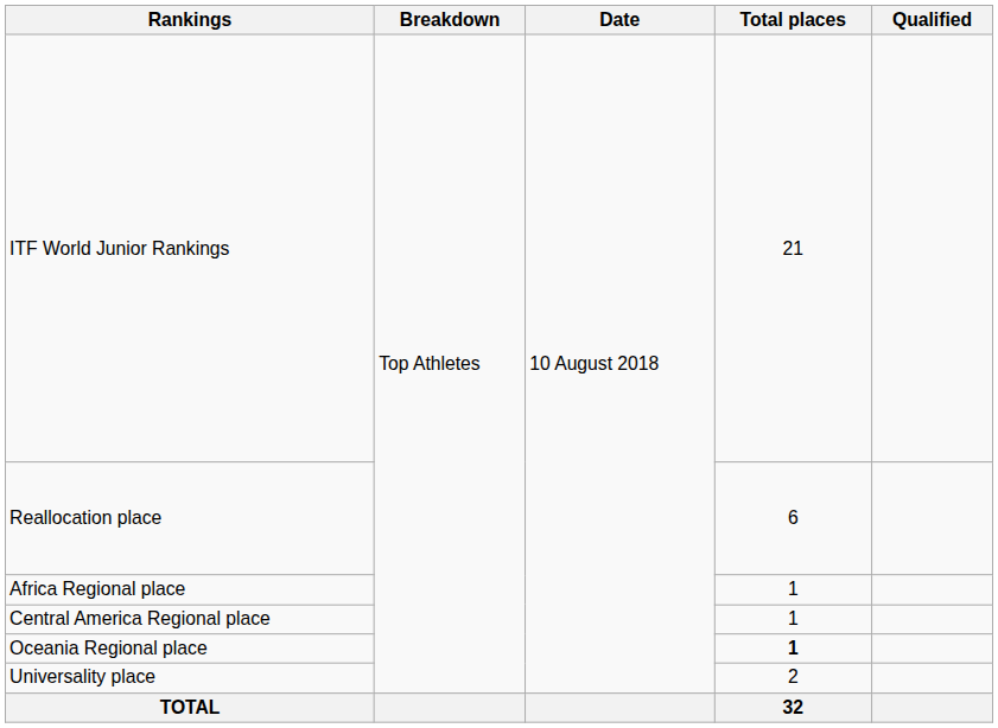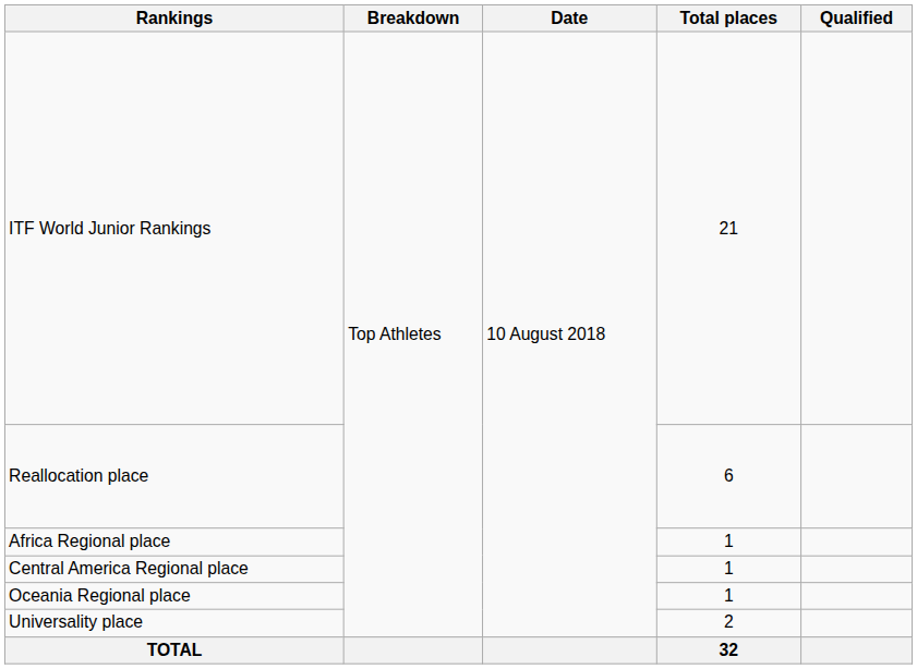Oceania Regional place | Total places: bold -> normal
